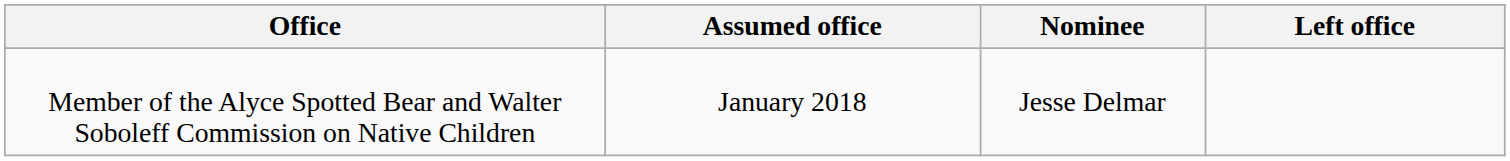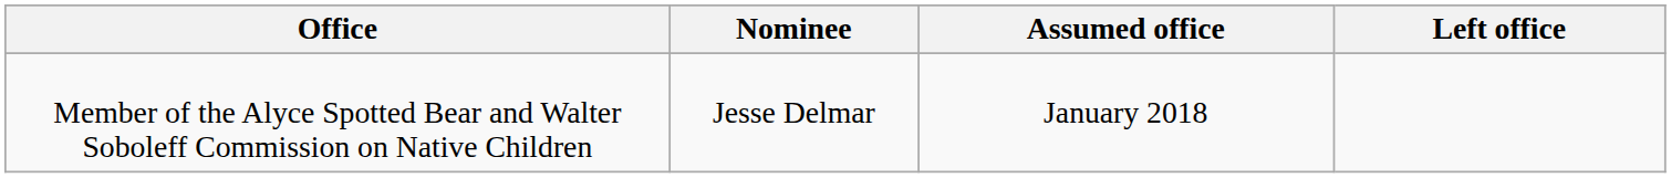columns swapped: Nominee <-> Assumed office
